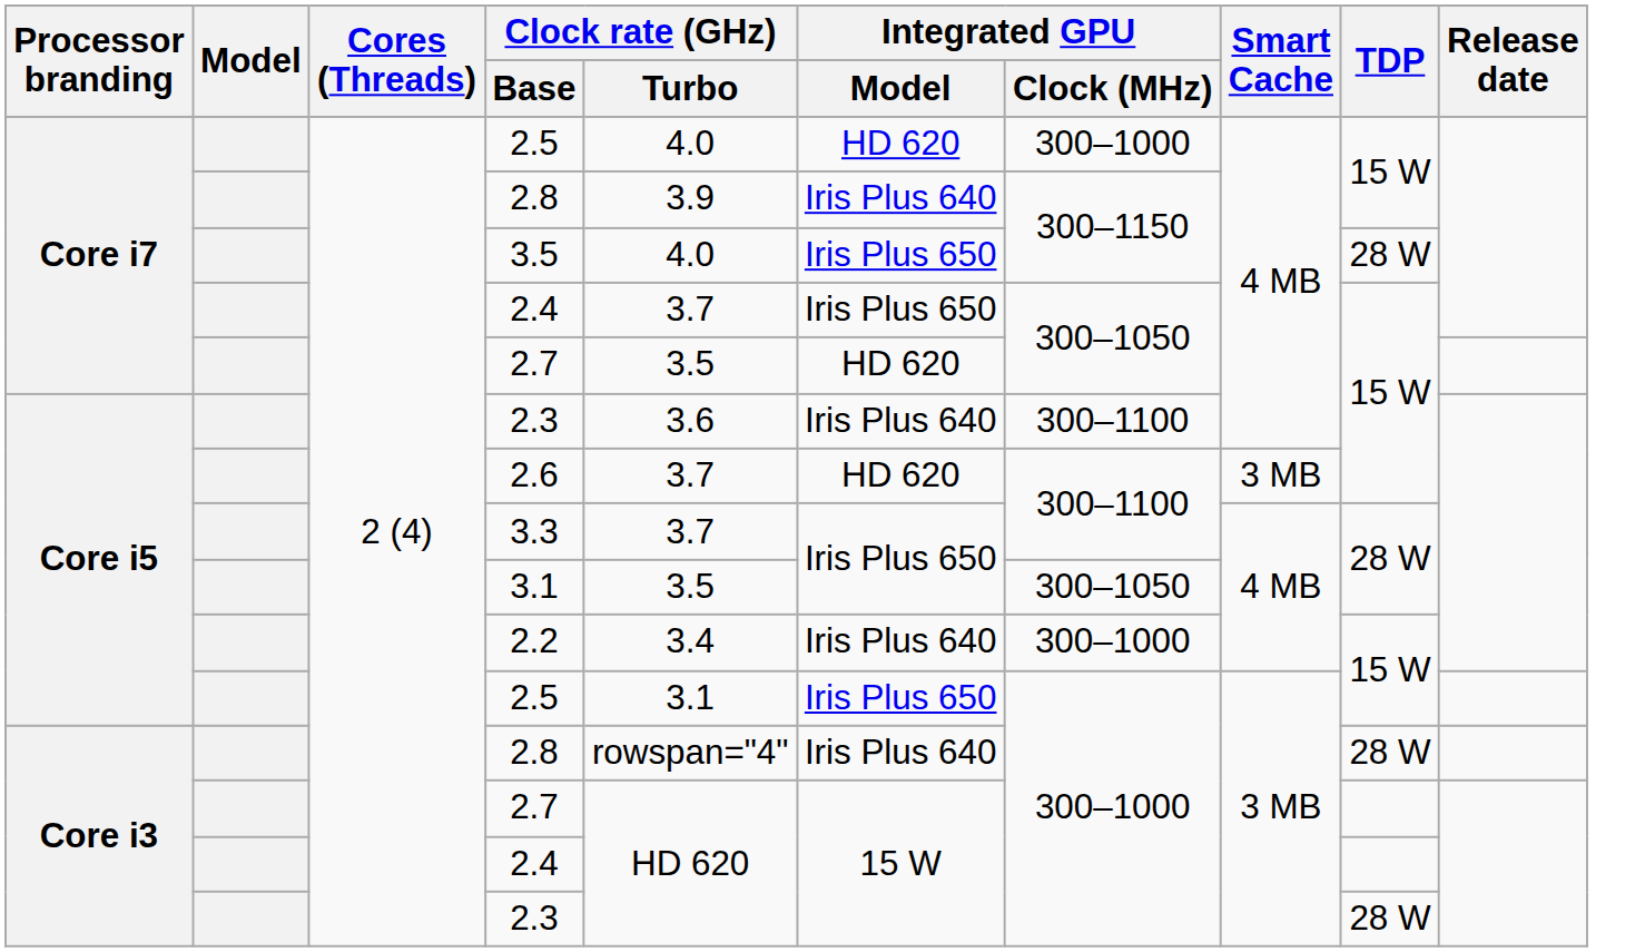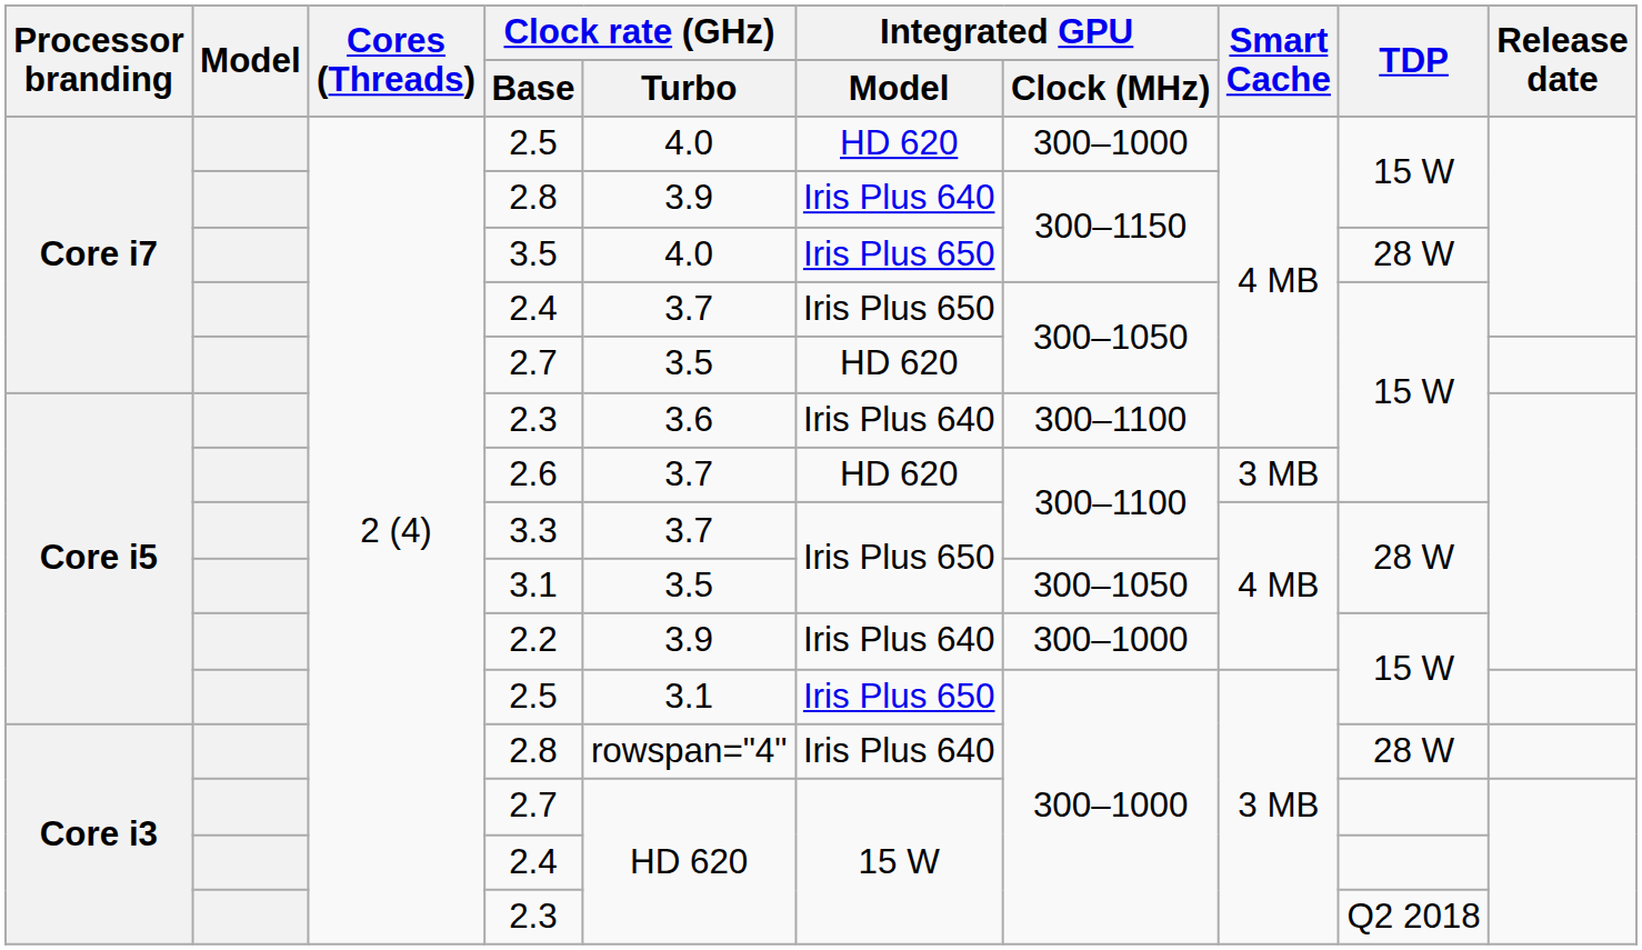2.2 | Clock rate (GHz) / Turbo: 3.4 -> 3.9
Core i3 / 2.3 | TDP: 28 W -> Q2 2018
